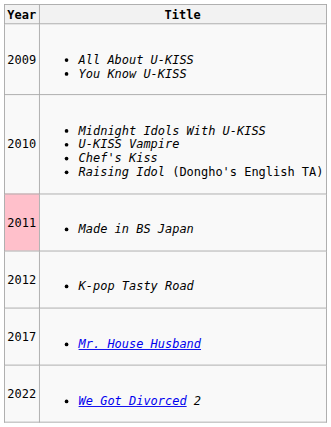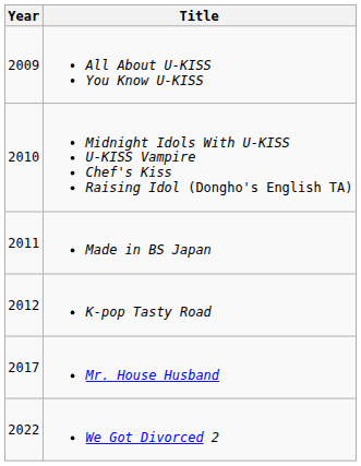Made in BS Japan | Year: pink background -> no background
